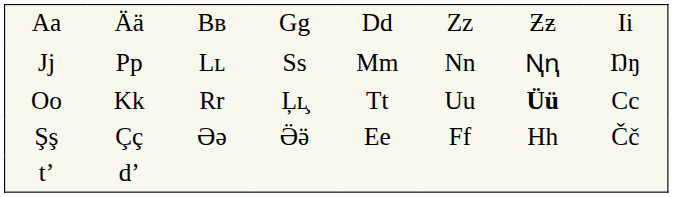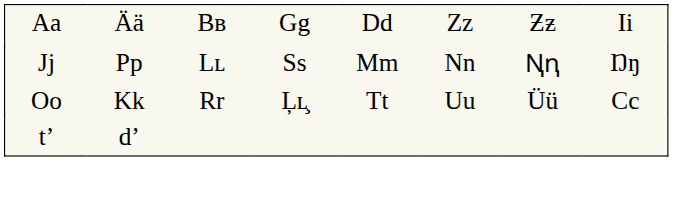Oo | column 7: bold -> normal
- row: Şş | Çç | Әә | Ӛӛ | Ee | Ff | Hh | Čč
